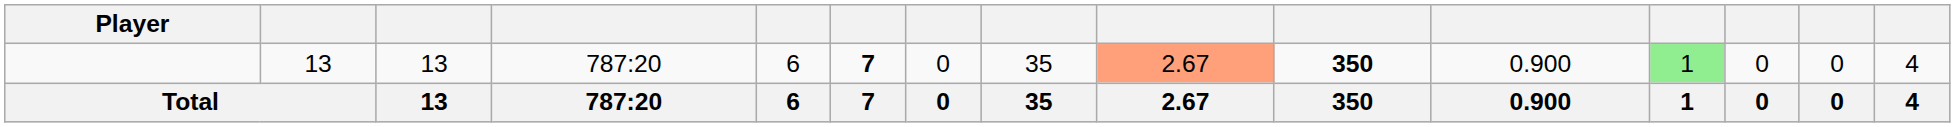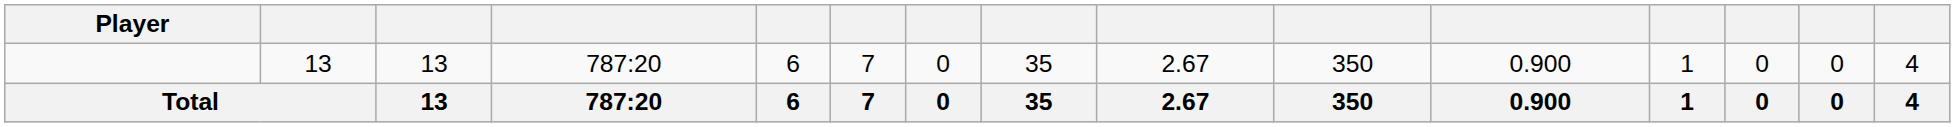row 2 | column 6: bold -> normal
row 2 | column 9: lightsalmon background -> no background
row 2 | column 10: bold -> normal
row 2 | column 12: lightgreen background -> no background
